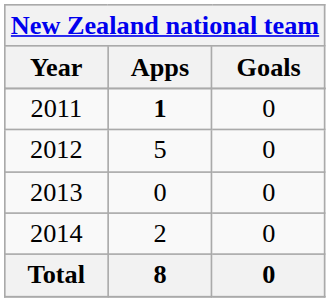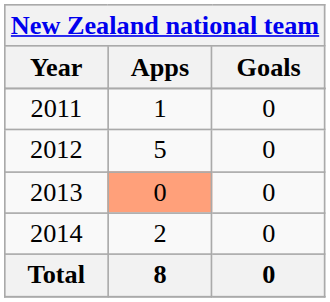2011 | Apps: bold -> normal
2013 | Apps: no background -> lightsalmon background
